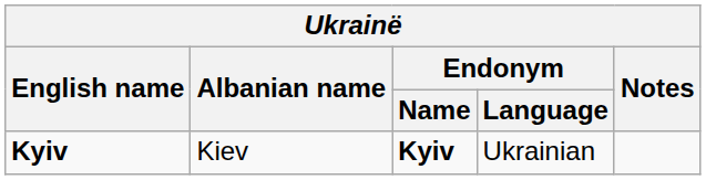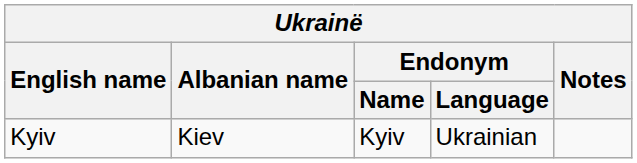row 4 | English name: bold -> normal
row 4 | Endonym / Name: bold -> normal
